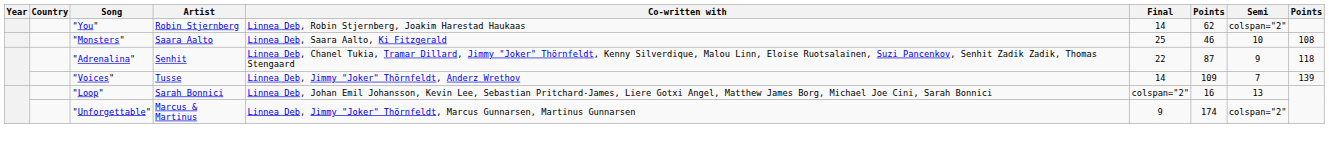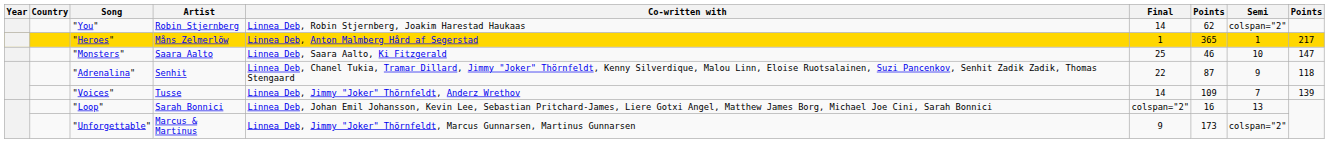+ row: "Heroes" | Måns Zelmerlöw | Linnea Deb, Anton Malmberg Hård af Segerstad | 1 | 365 | 1 | 217
"Monsters" | column 9: 108 -> 147
"Unforgettable" | column 7: 174 -> 173
